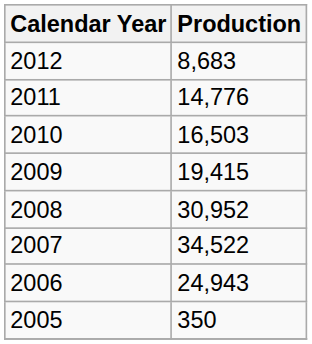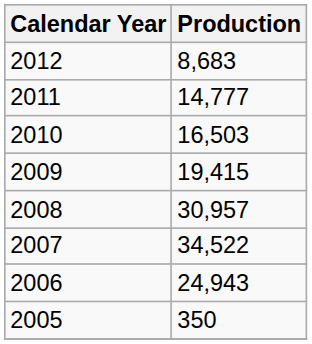2011 | Production: 14,776 -> 14,777
2008 | Production: 30,952 -> 30,957
